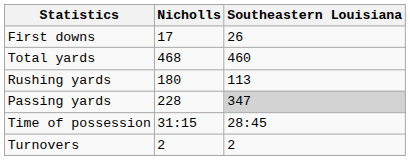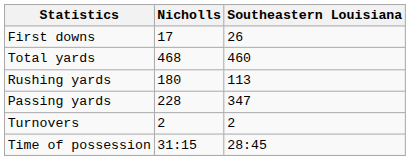Passing yards | Southeastern Louisiana: lightgrey background -> no background
rows swapped: Turnovers <-> Time of possession
